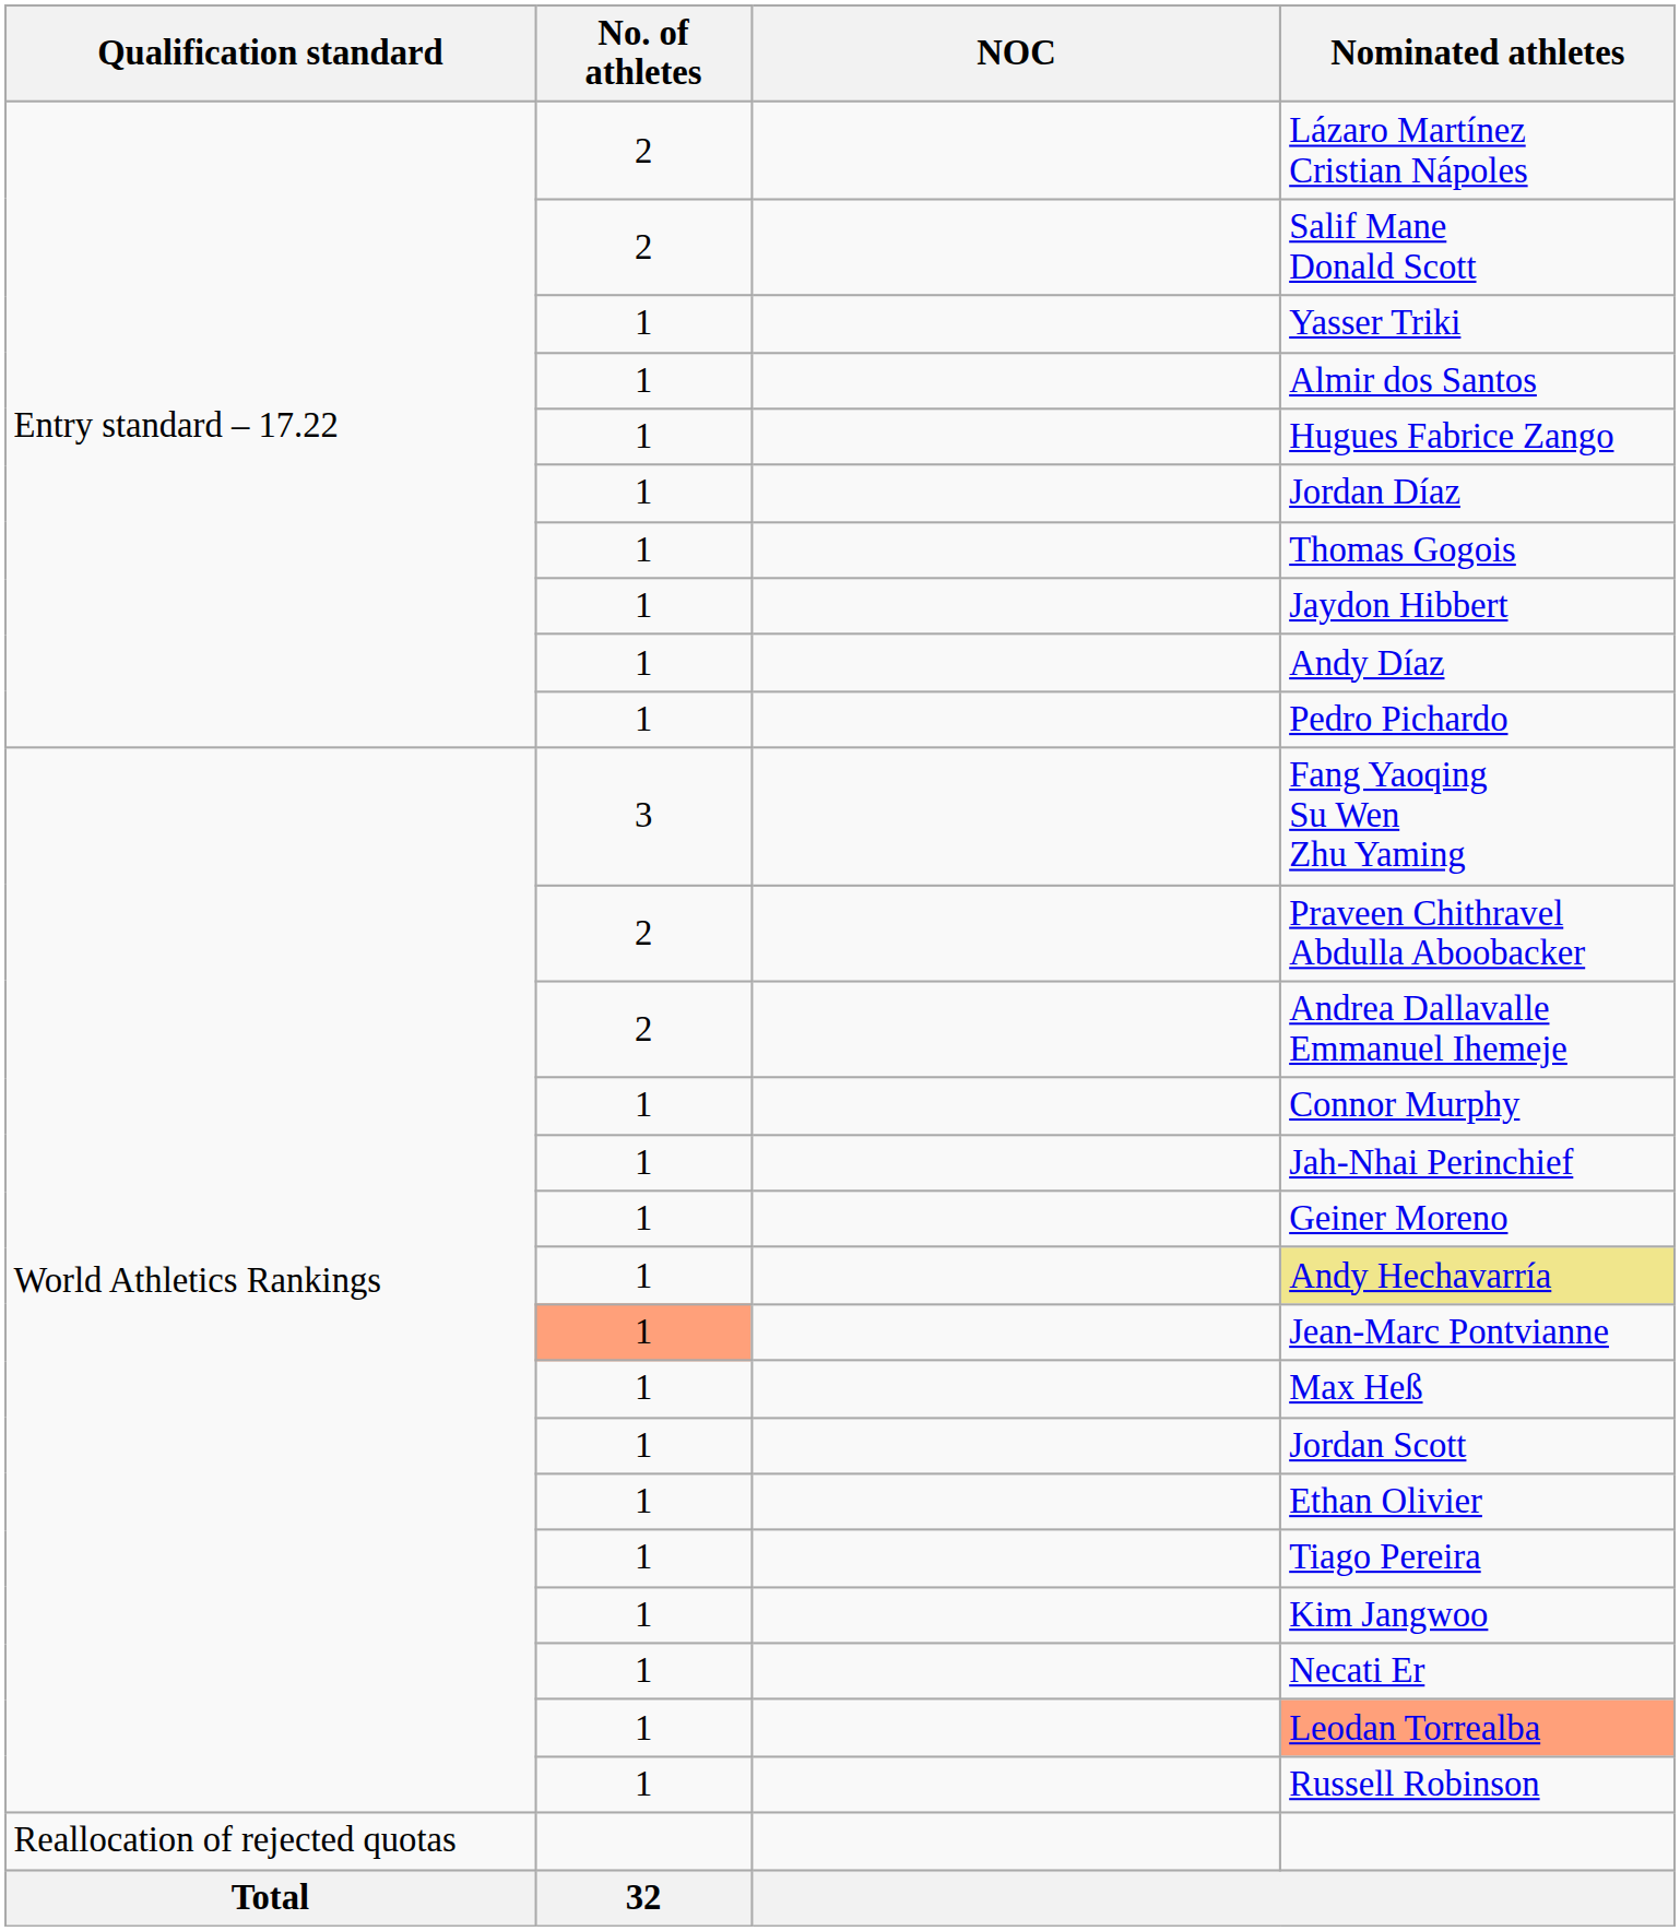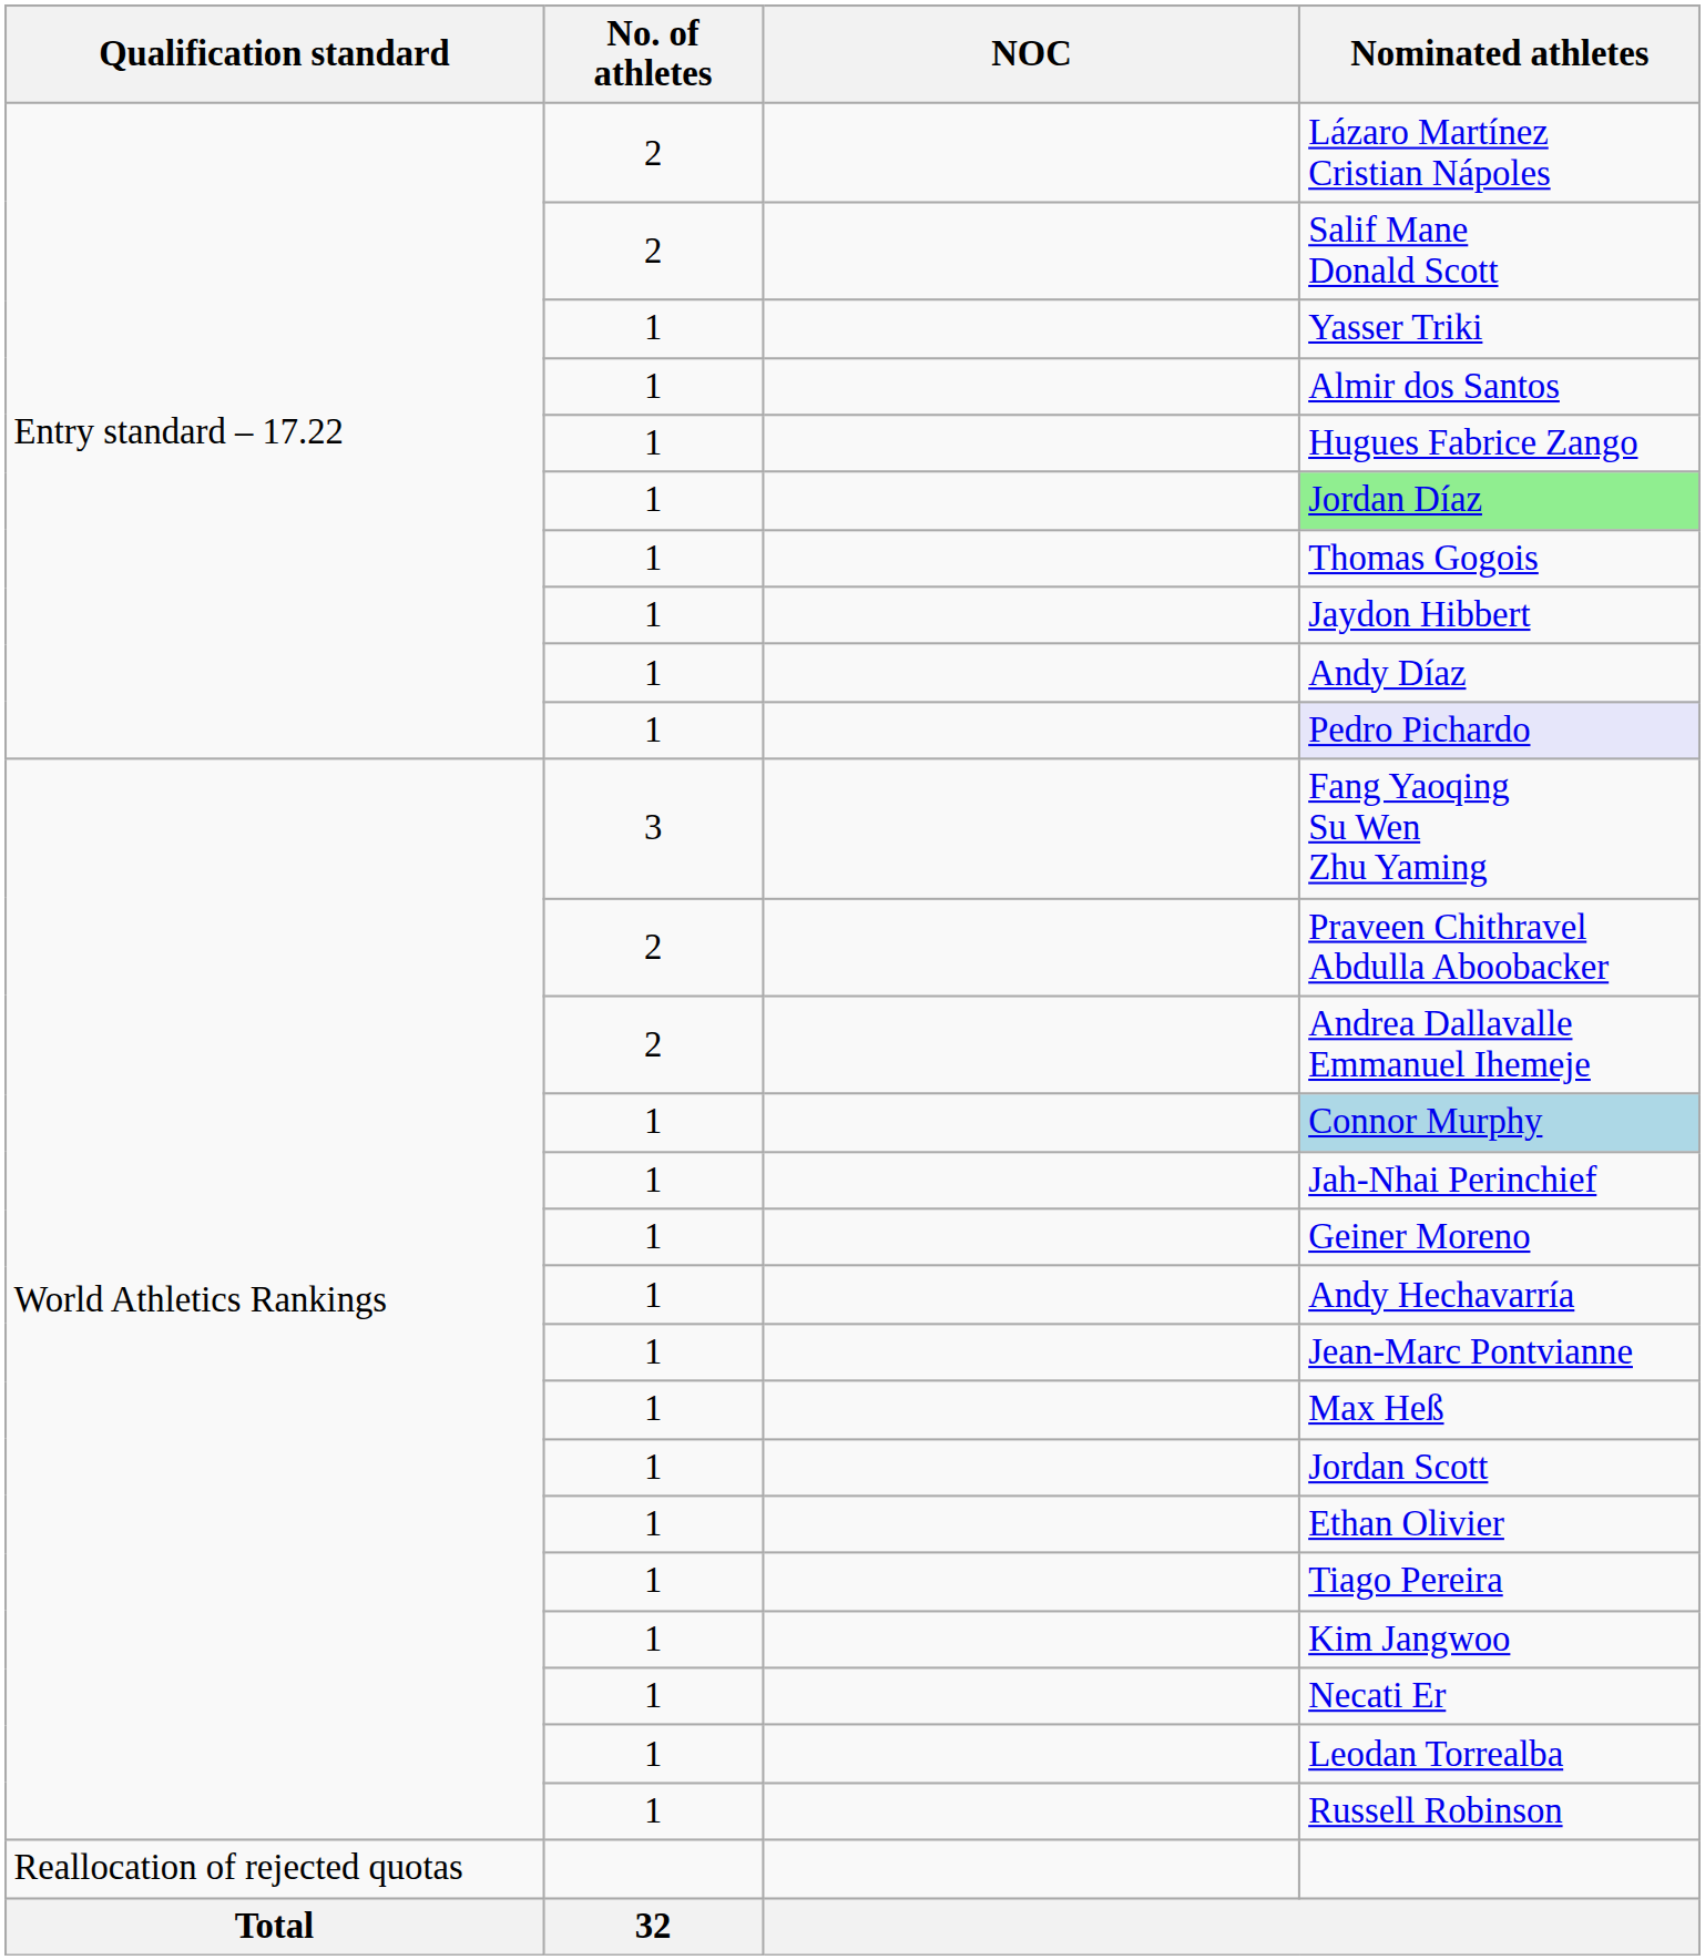Jordan Díaz | Nominated athletes: no background -> lightgreen background
Pedro Pichardo | Nominated athletes: no background -> lavender background
Connor Murphy | Nominated athletes: no background -> lightblue background
Andy Hechavarría | Nominated athletes: khaki background -> no background
Jean-Marc Pontvianne | No. of athletes: lightsalmon background -> no background
Leodan Torrealba | Nominated athletes: lightsalmon background -> no background
